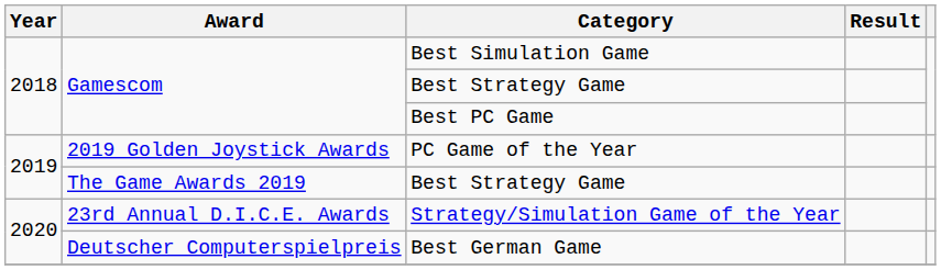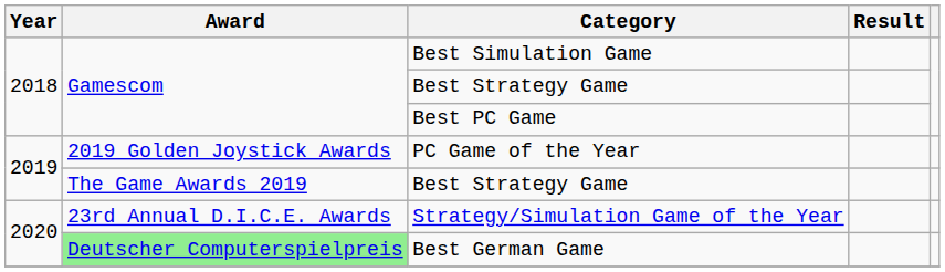Best German Game | Award: no background -> lightgreen background
